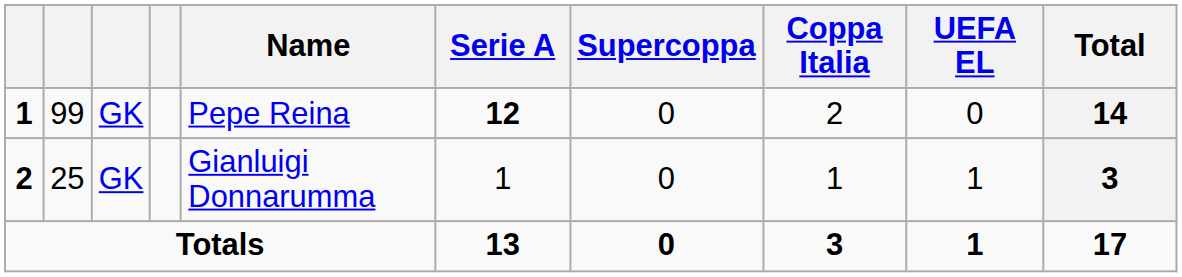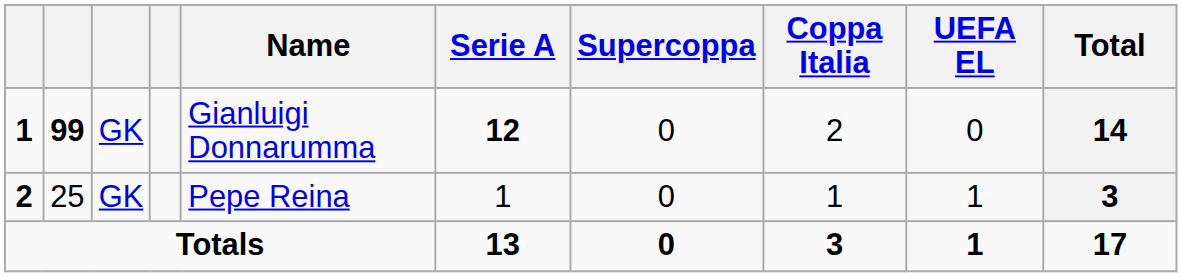row 2 | column 2: normal -> bold
row 2 | Name: Pepe Reina -> Gianluigi Donnarumma
row 3 | Name: Gianluigi Donnarumma -> Pepe Reina
